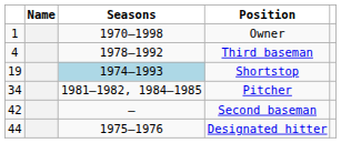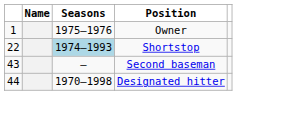Owner | Seasons: 1970–1998 -> 1975–1976
- row: 4 | 1978–1992 | Third baseman
Shortstop | column 1: 19 -> 22
- row: 34 | 1981–1982, 1984–1985 | Pitcher
Second baseman | column 1: 42 -> 43
Designated hitter | Seasons: 1975–1976 -> 1970–1998
